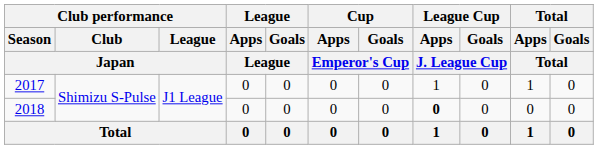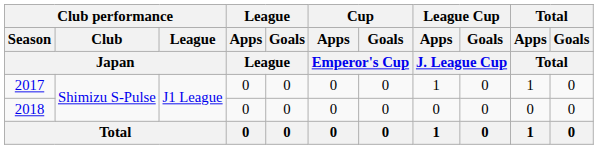2018 | League Cup / Apps / J. League Cup: bold -> normal
